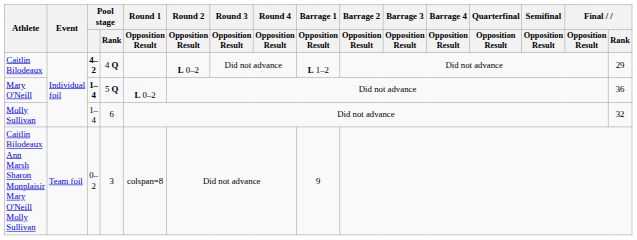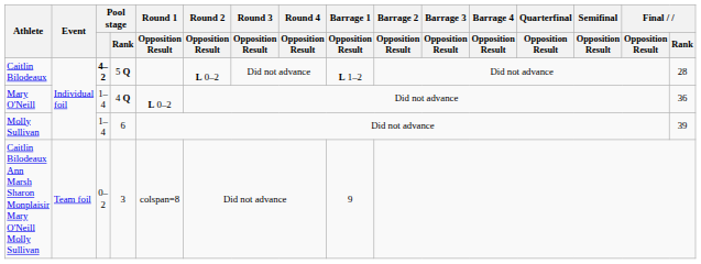Caitlin Bilodeaux | Pool stage / Rank: 4 Q -> 5 Q
Caitlin Bilodeaux | Final / Rank: 29 -> 28
Mary O'Neill | Pool stage: bold -> normal
Mary O'Neill | Pool stage / Rank: 5 Q -> 4 Q
Molly Sullivan | Final / Rank: 32 -> 39
